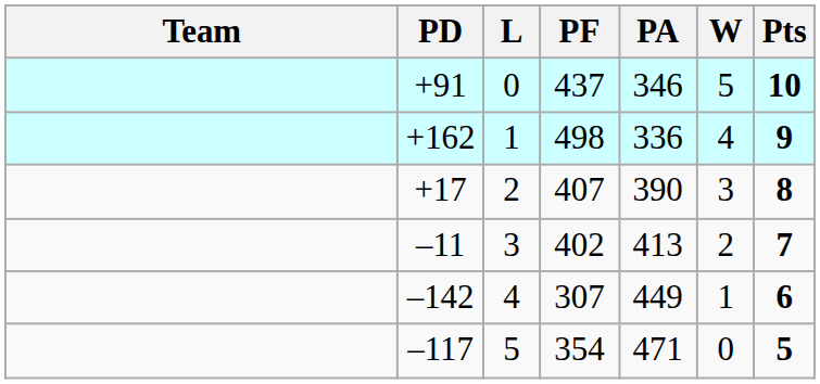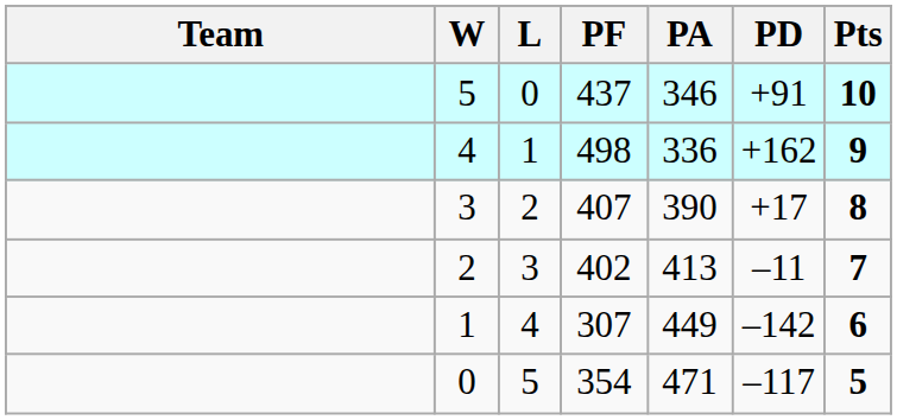columns swapped: W <-> PD
